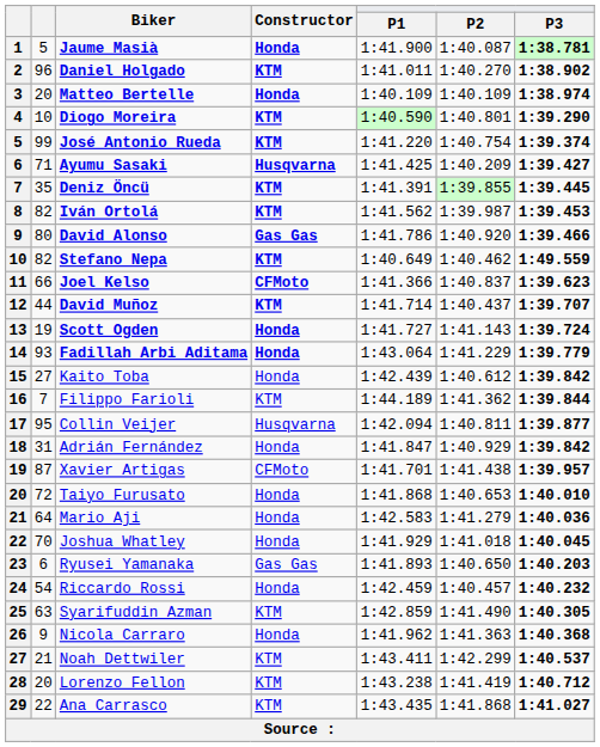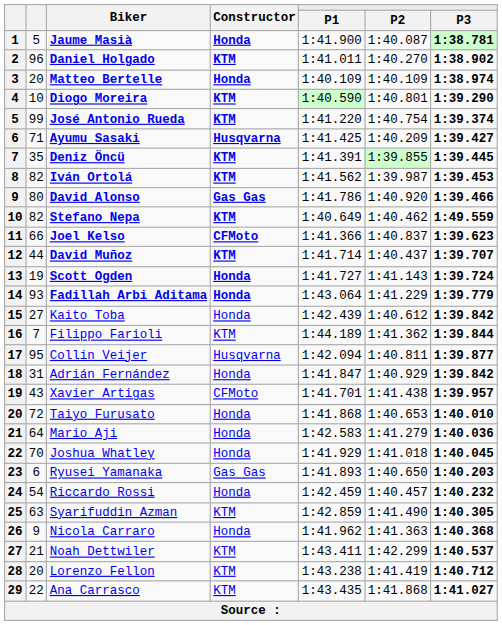Xavier Artigas | column 2: 87 -> 43
